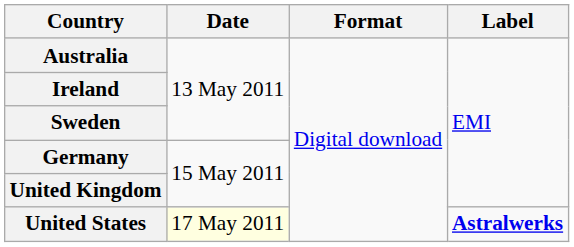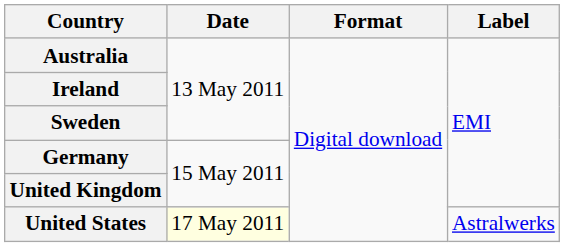United States | Label: bold -> normal
